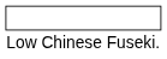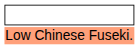row 1 | column 1: no background -> lightsalmon background
